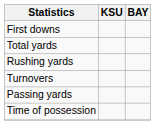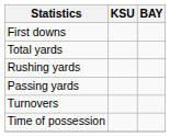rows swapped: Passing yards <-> Turnovers
